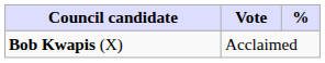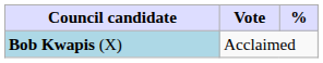Bob Kwapis (X) | Council candidate: no background -> lightblue background
